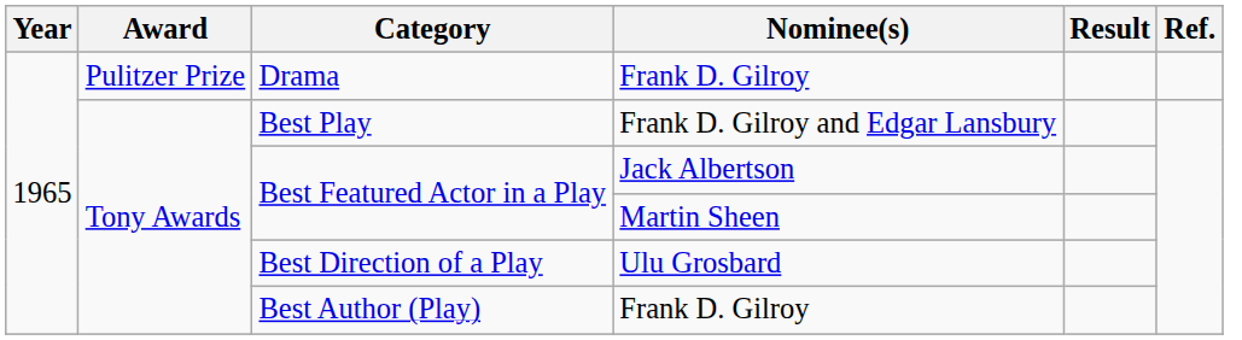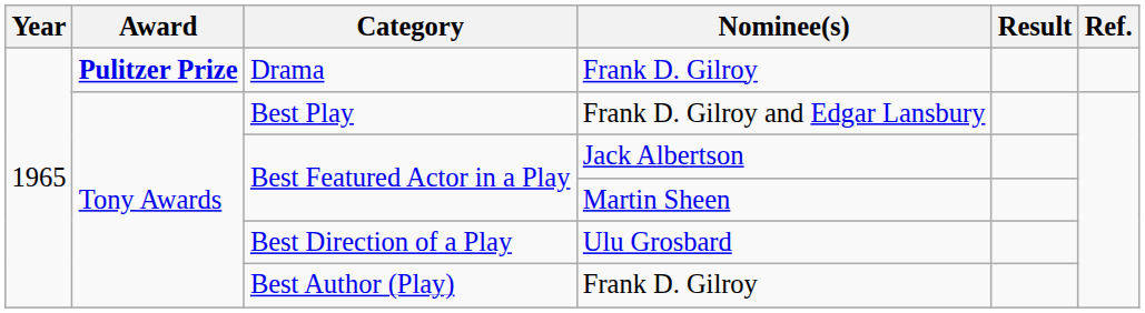Drama | Award: normal -> bold
